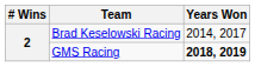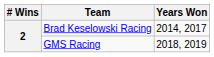GMS Racing | Years Won: bold -> normal
